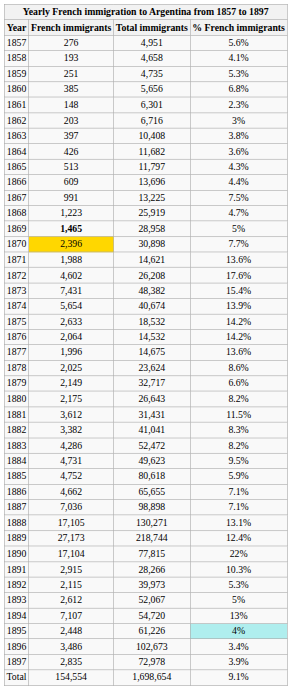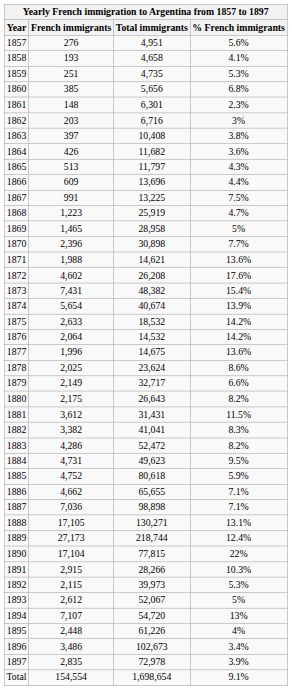1869 | French immigrants: bold -> normal
1870 | French immigrants: gold background -> no background
1895 | % French immigrants: paleturquoise background -> no background
